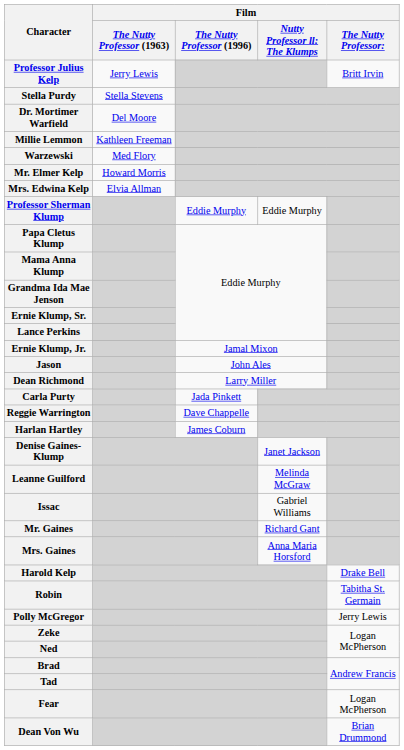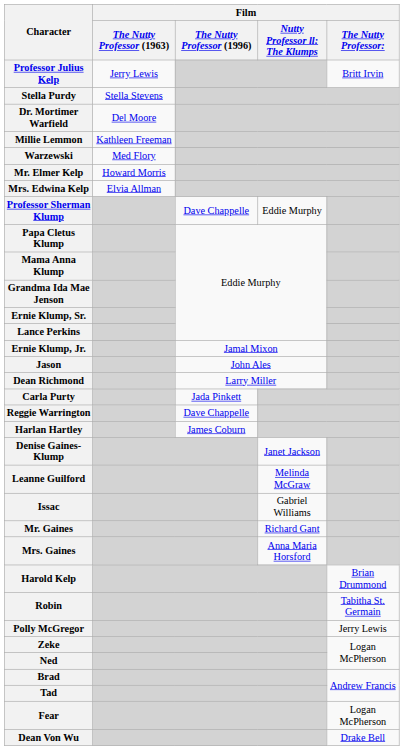Professor Sherman Klump | Film / The Nutty Professor (1996): Eddie Murphy -> Dave Chappelle
Harold Kelp | Film / The Nutty Professor:: Drake Bell -> Brian Drummond
Dean Von Wu | Film / The Nutty Professor:: Brian Drummond -> Drake Bell
